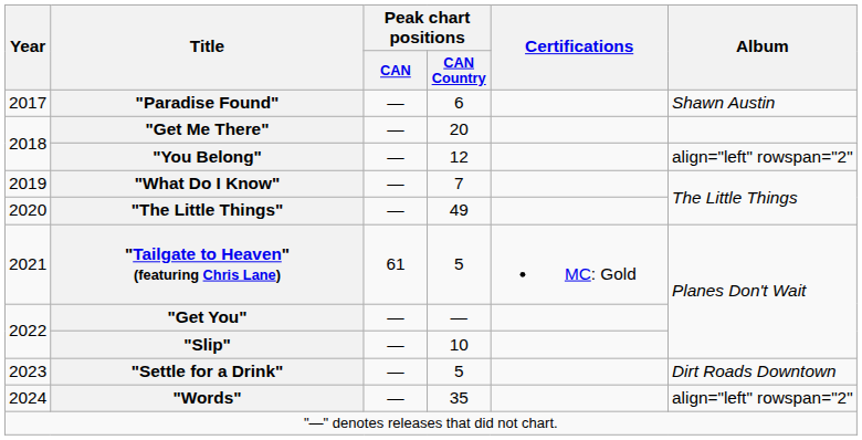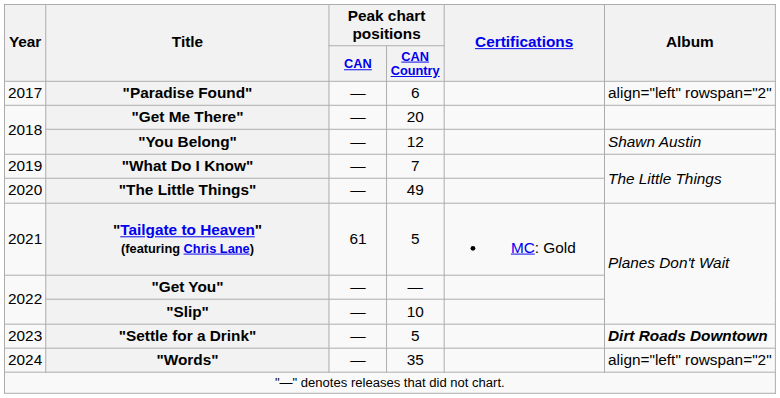"Paradise Found" | Album: Shawn Austin -> align="left" rowspan="2"
"You Belong" | Album: align="left" rowspan="2" -> Shawn Austin
"Settle for a Drink" | Album: normal -> bold
